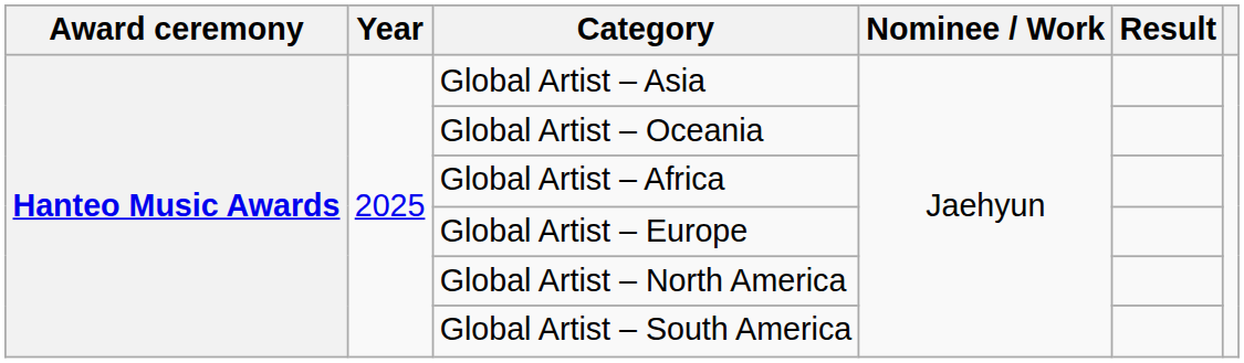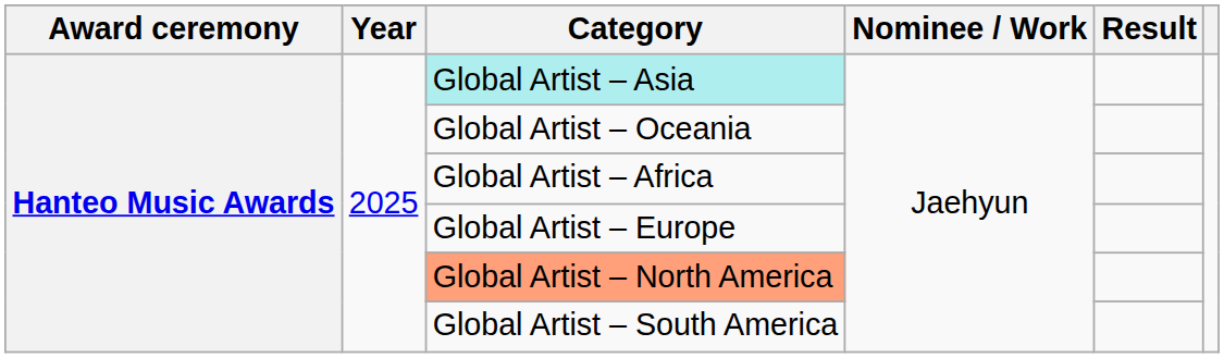Global Artist – Asia | Category: no background -> paleturquoise background
Global Artist – North America | Category: no background -> lightsalmon background
